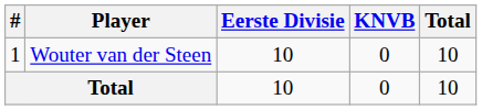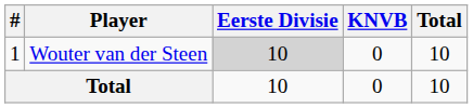1 | Eerste Divisie: no background -> lightgrey background
